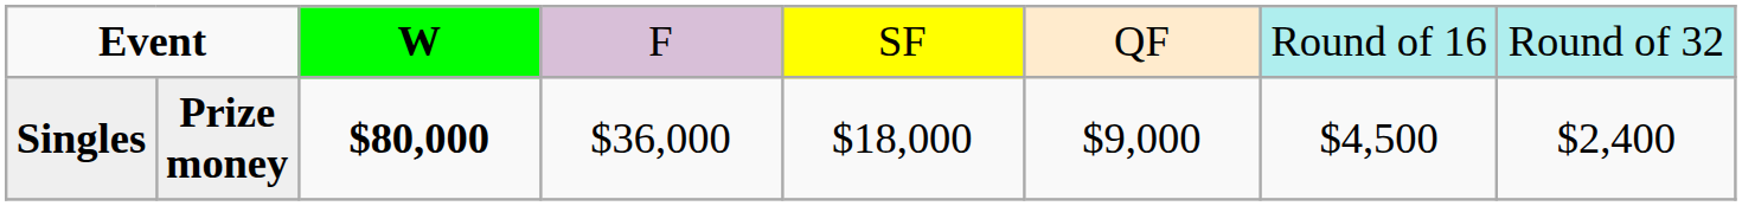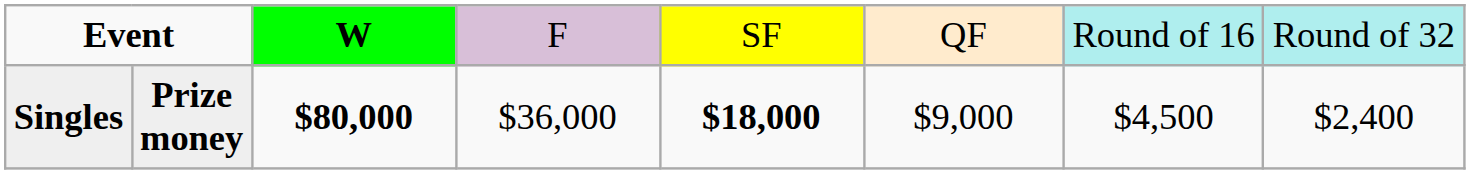Singles | column 5: normal -> bold
